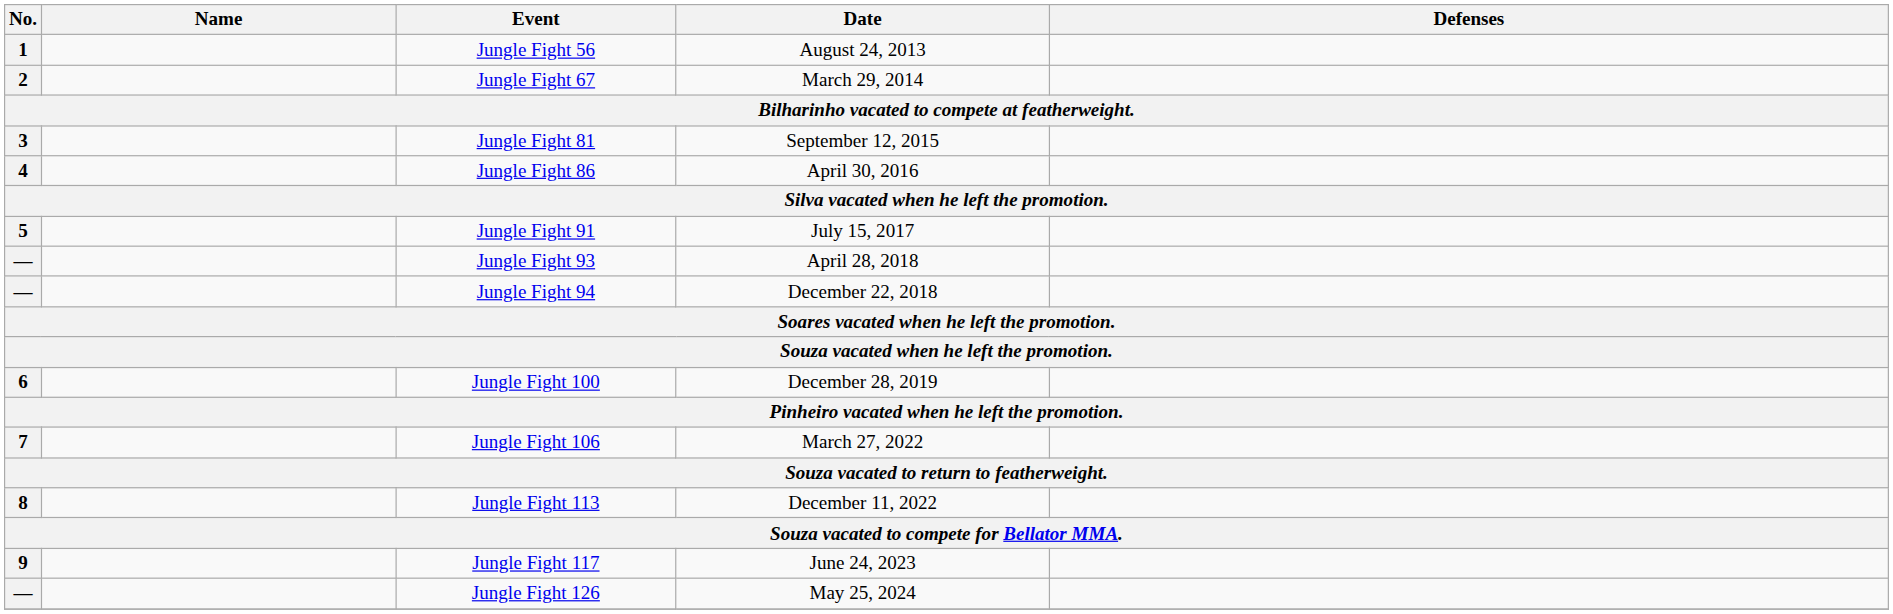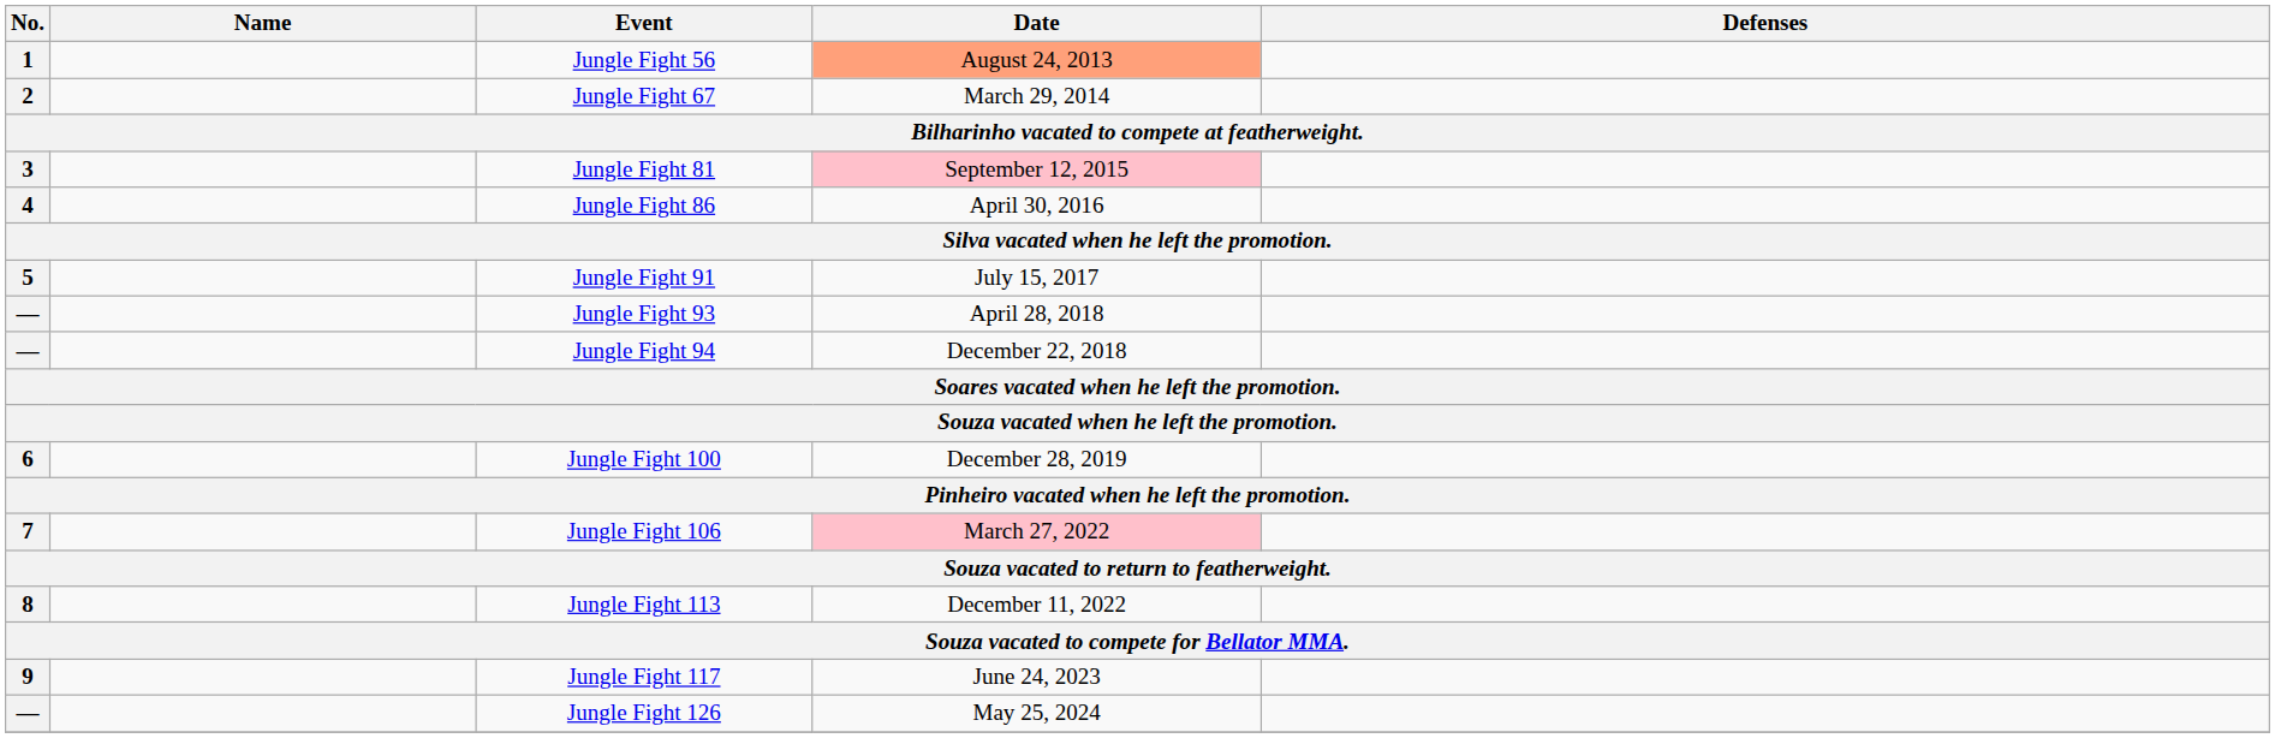Jungle Fight 56 | Date: no background -> lightsalmon background
Jungle Fight 81 | Date: no background -> pink background
Jungle Fight 106 | Date: no background -> pink background
